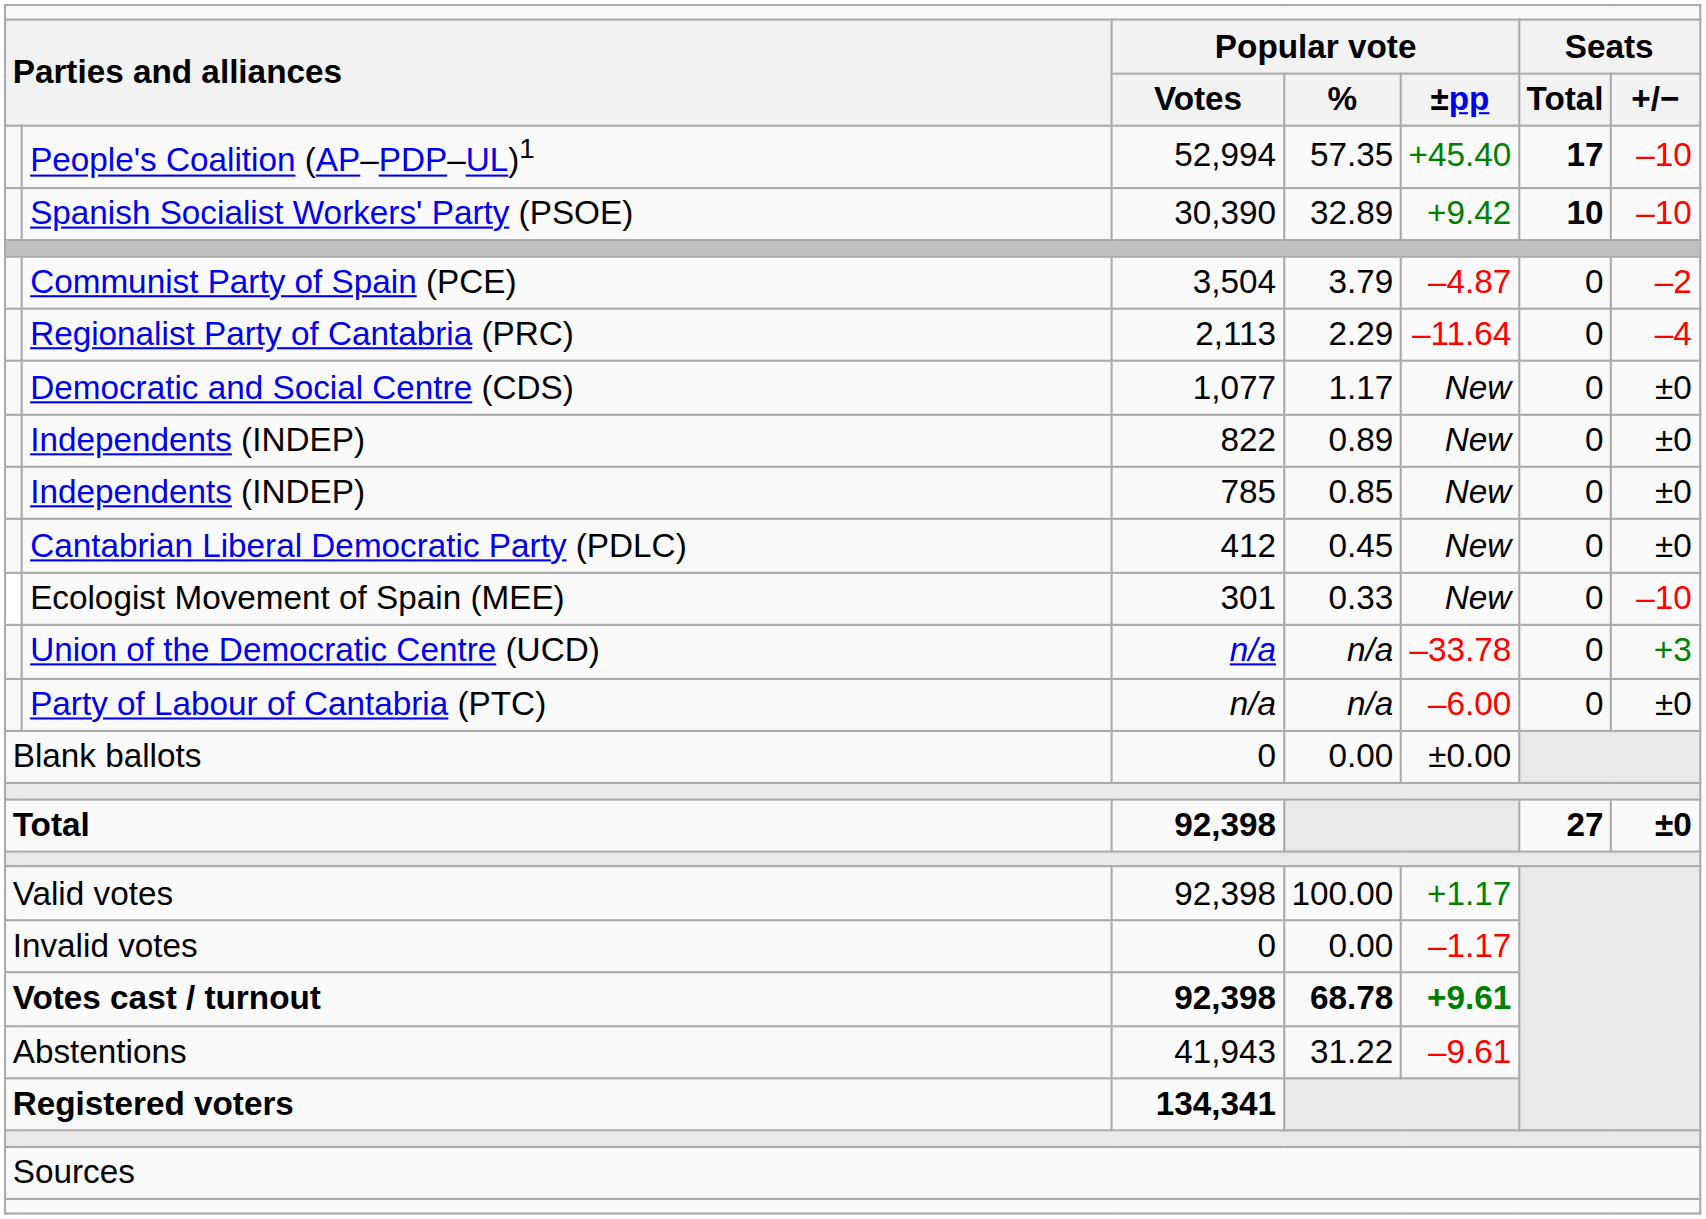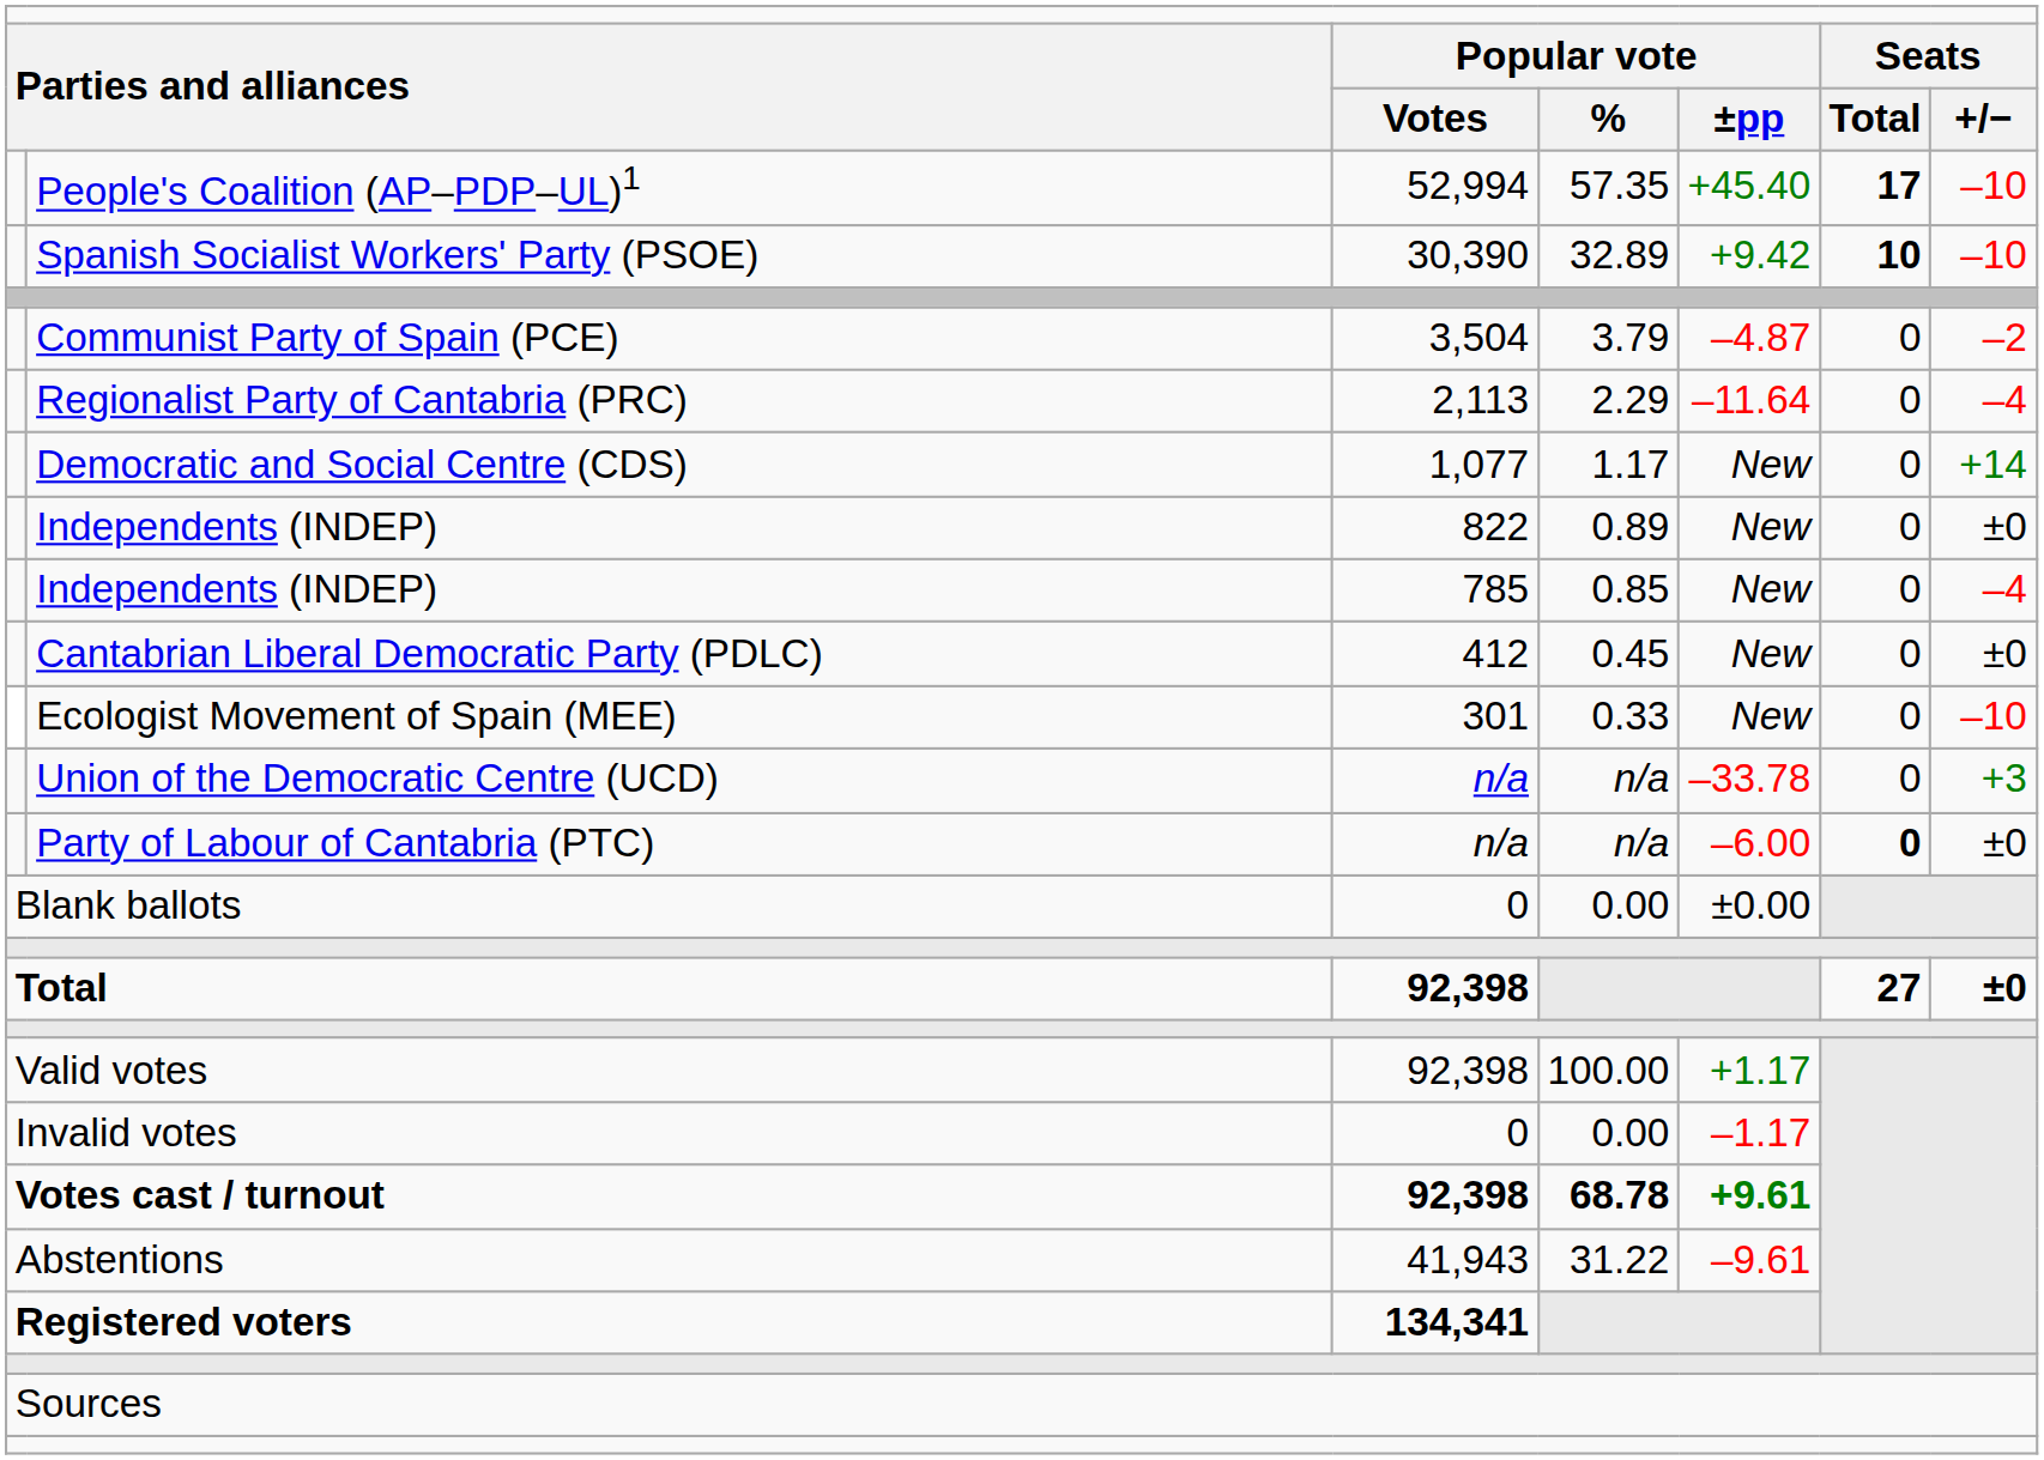Democratic and Social Centre (CDS) | column 7: ±0 -> +14
Independents (INDEP) / 785 | column 7: ±0 -> –4
Party of Labour of Cantabria (PTC) | column 6: normal -> bold
